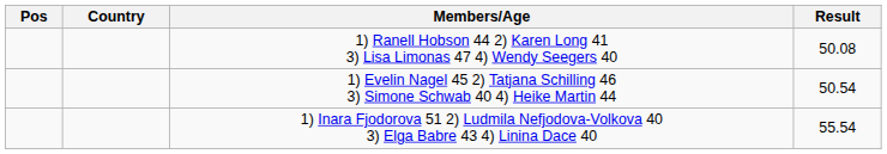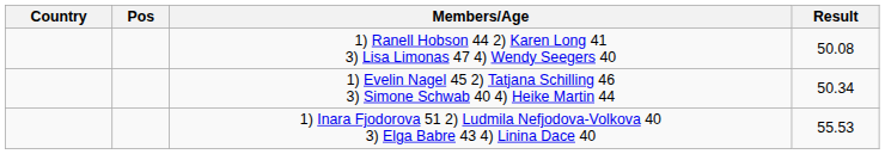columns swapped: Pos <-> Country
row 3 | Result: 50.54 -> 50.34
row 4 | Result: 55.54 -> 55.53
